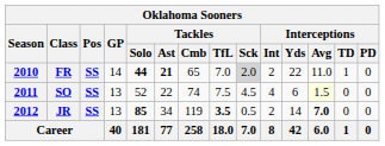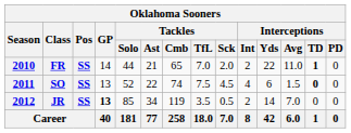FR | Tackles / Solo: bold -> normal
FR | Tackles / Ast: bold -> normal
FR | Tackles / Sck: lightgrey background -> no background
FR | Interceptions / TD: normal -> bold
SO | Interceptions / Avg: lightyellow background -> no background
SO | Interceptions / TD: normal -> bold
JR | GP: normal -> bold
JR | Tackles / Solo: bold -> normal
JR | Tackles / TfL: bold -> normal
JR | Interceptions / Avg: bold -> normal
